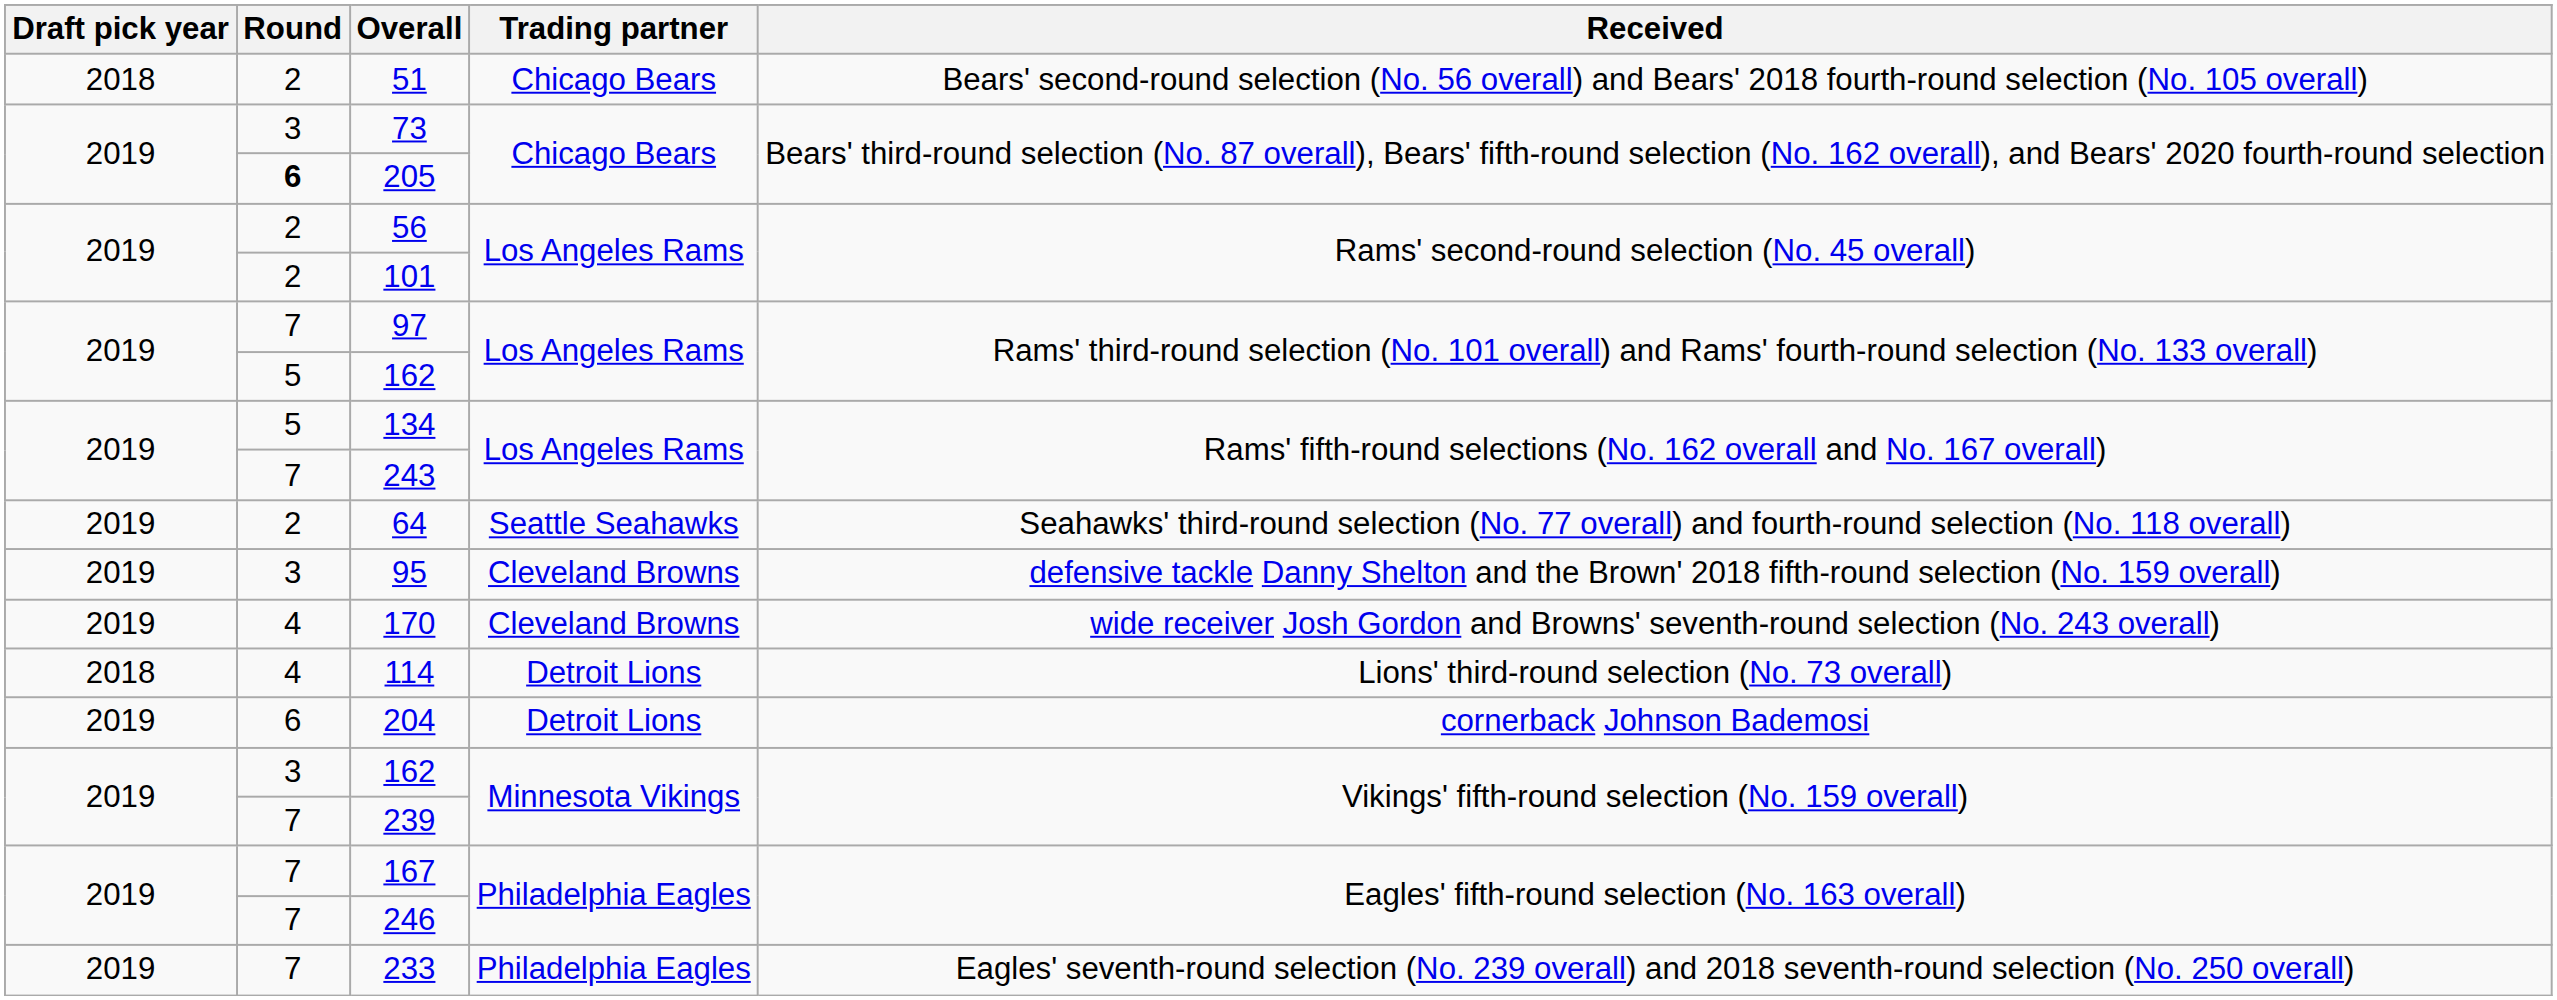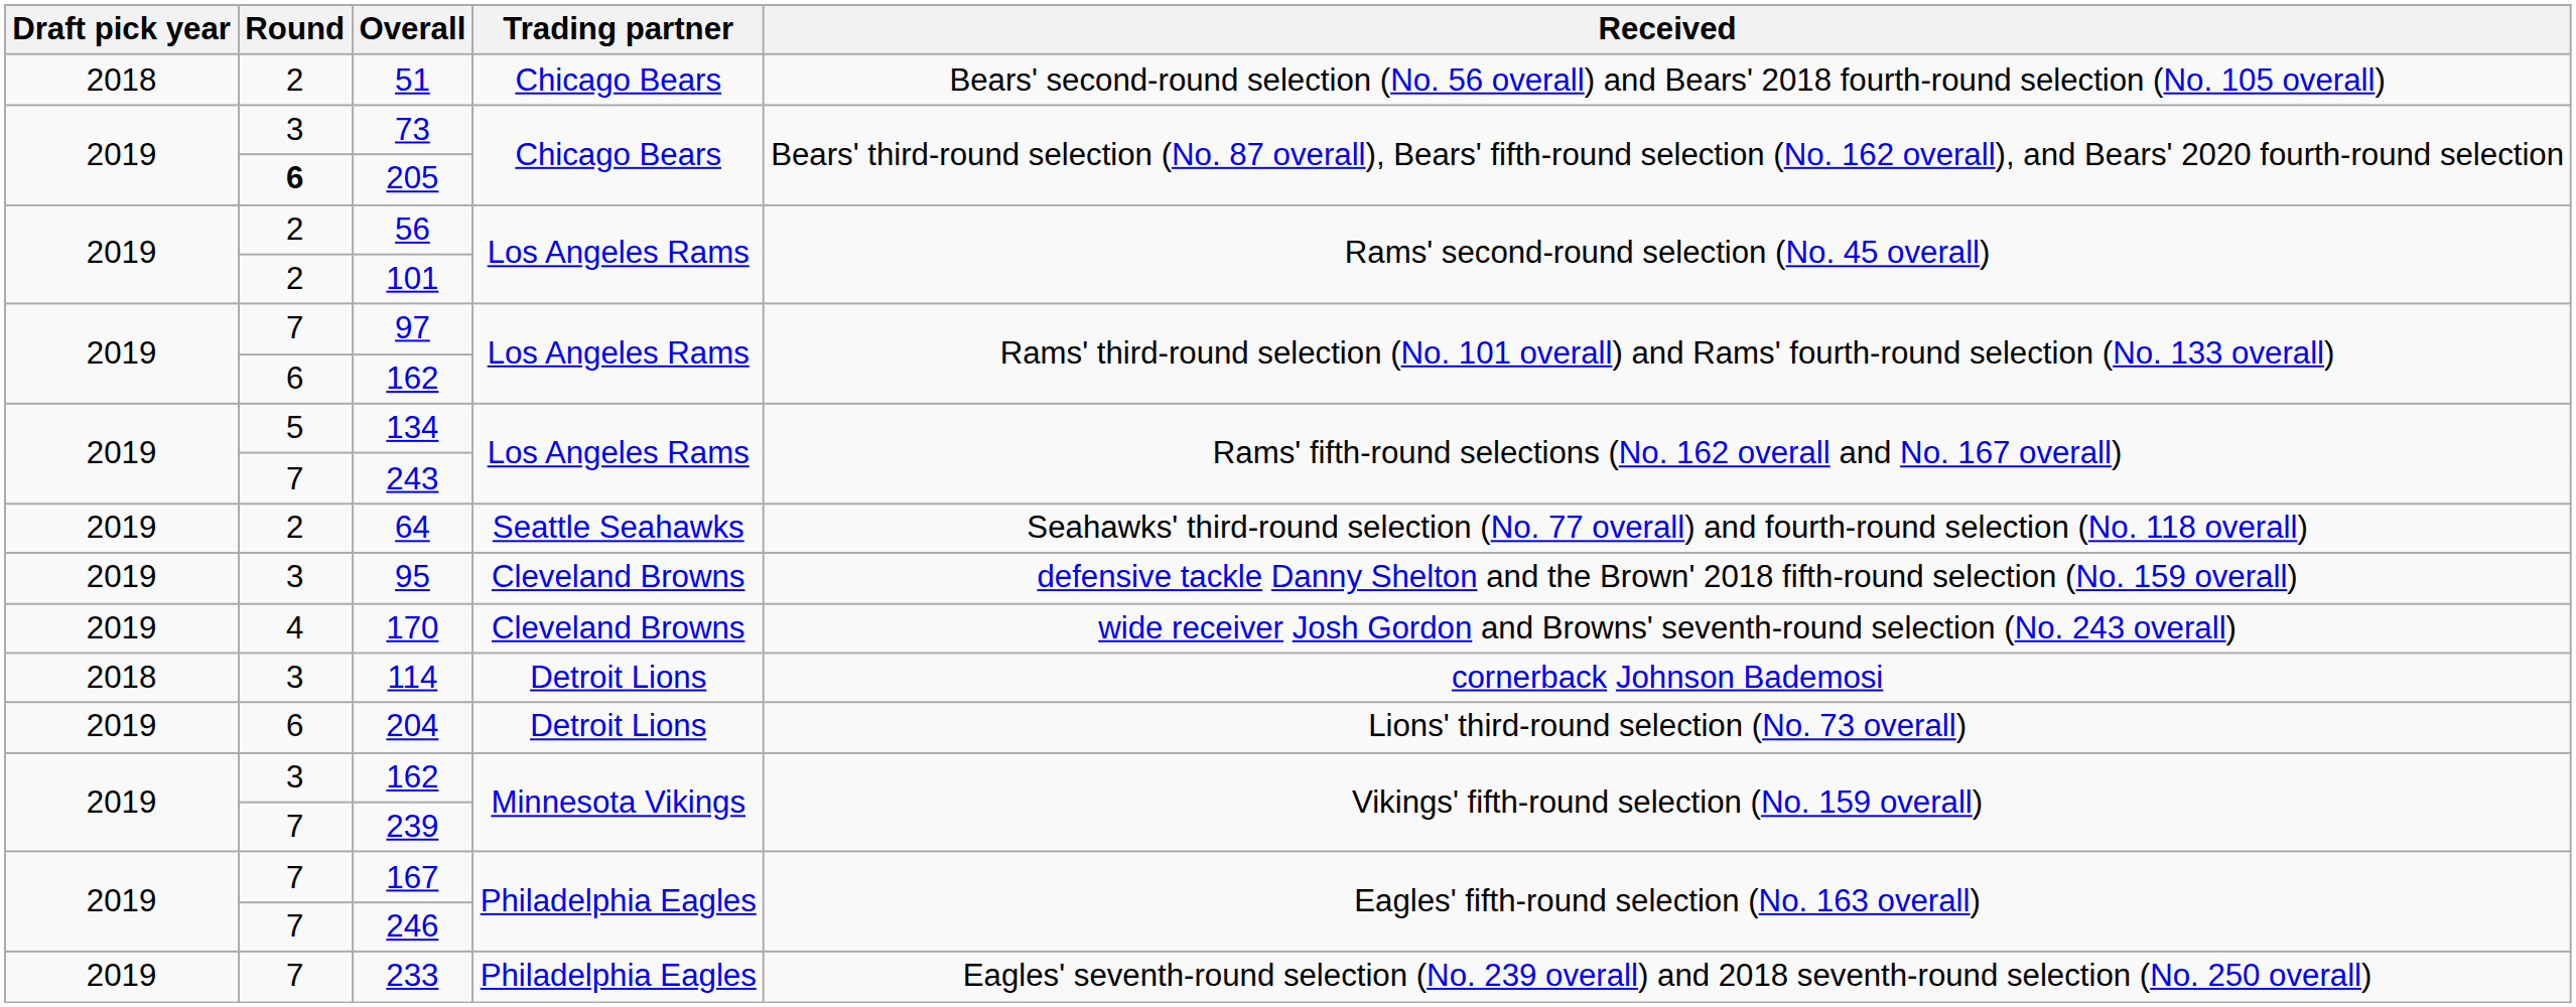162 / Los Angeles Rams | Round: 5 -> 6
114 | Round: 4 -> 3
114 | Received: Lions' third-round selection (No. 73 overall) -> cornerback Johnson Bademosi
204 | Received: cornerback Johnson Bademosi -> Lions' third-round selection (No. 73 overall)
